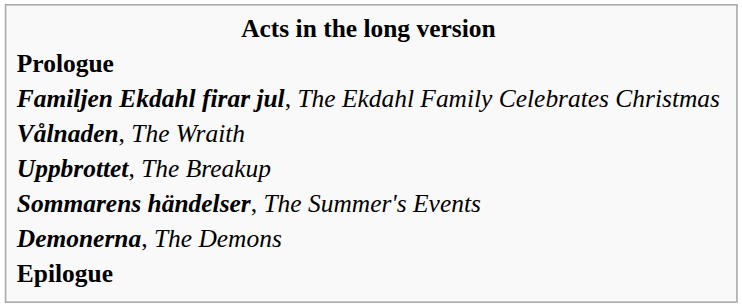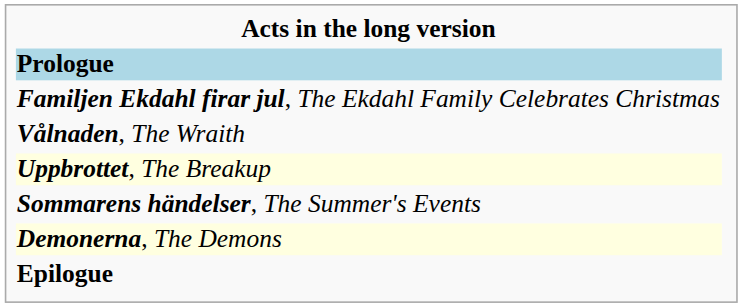Prologue | Acts in the long version: no background -> lightblue background
Uppbrottet, The Breakup | Acts in the long version: no background -> lightyellow background
Demonerna, The Demons | Acts in the long version: no background -> lightyellow background
